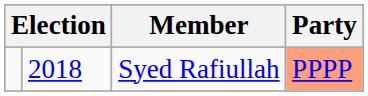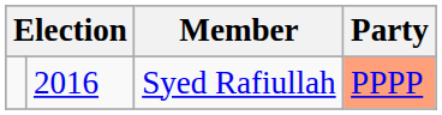Syed Rafiullah | column 2: 2018 -> 2016
